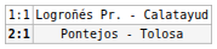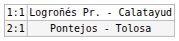Pontejos - Tolosa | column 1: bold -> normal
